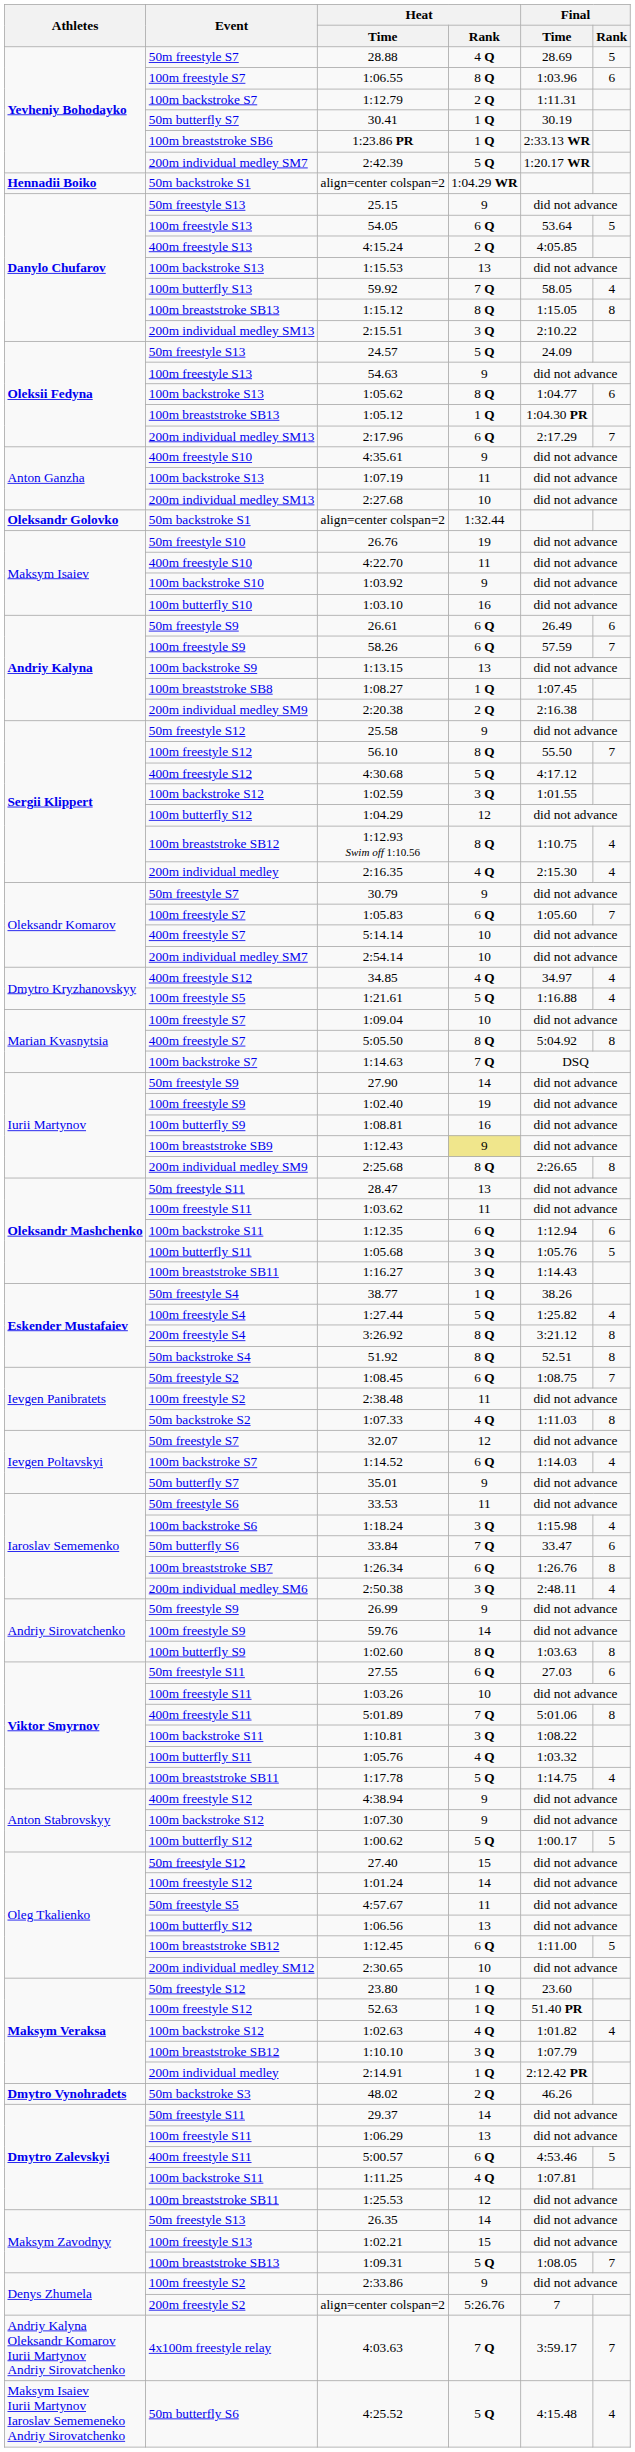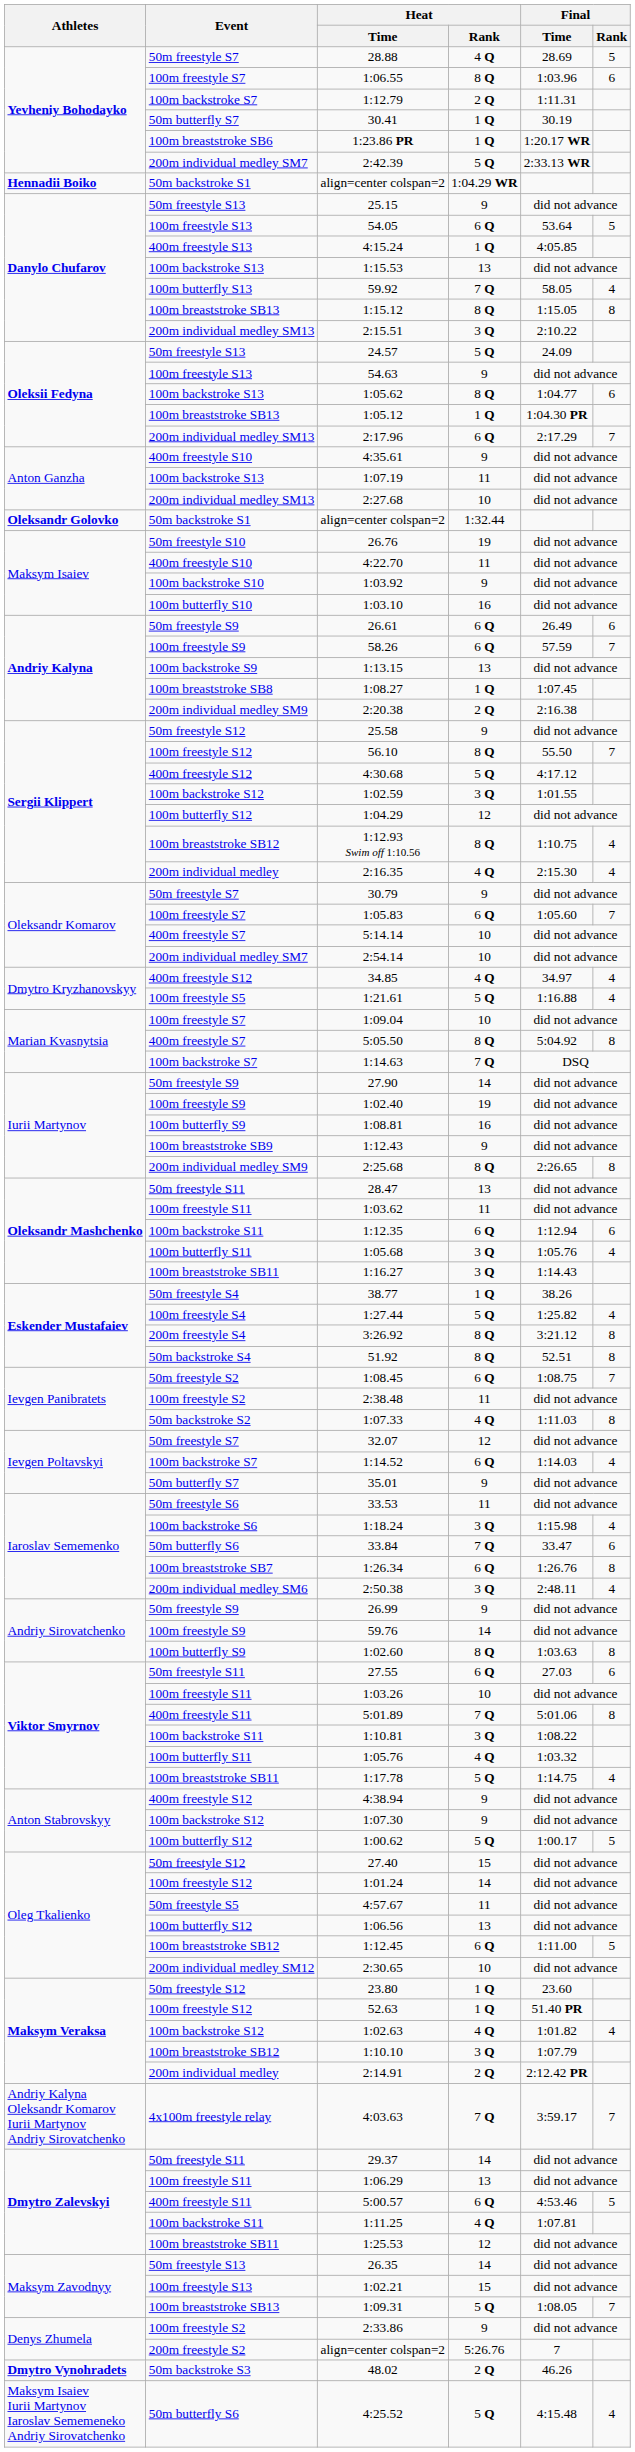1:23.86 PR | Final / Time: 2:33.13 WR -> 1:20.17 WR
2:42.39 | Final / Time: 1:20.17 WR -> 2:33.13 WR
4:15.24 | Heat / Rank: 2 Q -> 1 Q
1:12.43 | Heat / Rank: khaki background -> no background
1:05.68 | Final / Rank: 5 -> 4
2:14.91 | Heat / Rank: 1 Q -> 2 Q
rows swapped: 48.02 <-> 4:03.63
